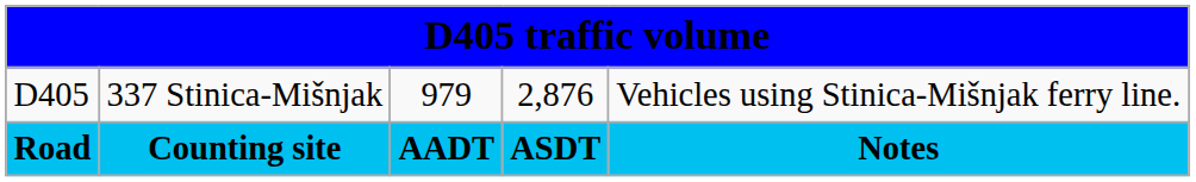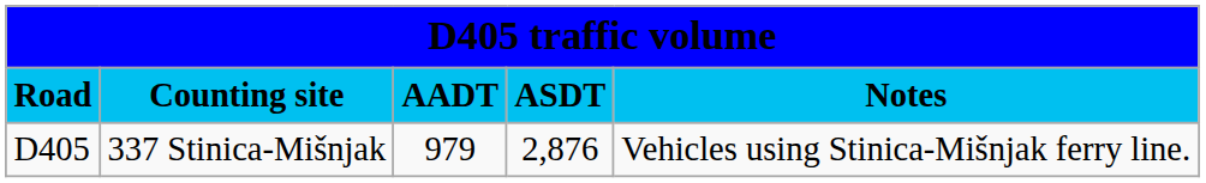rows swapped: Road <-> D405
